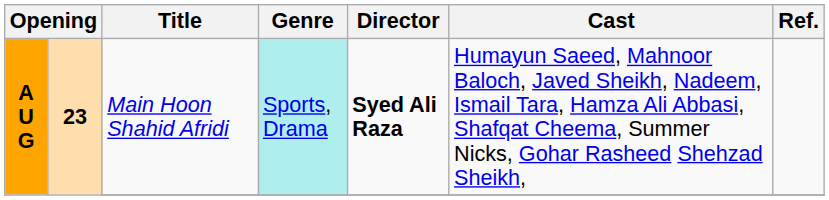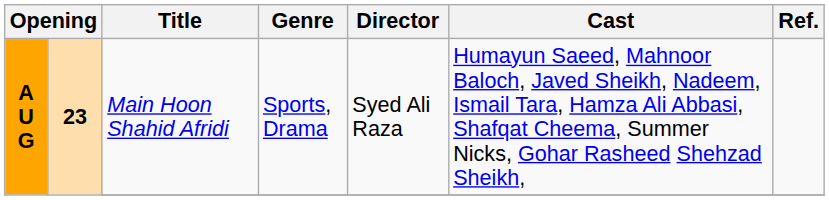A U G / Main Hoon Shahid Afridi | Genre: paleturquoise background -> no background
A U G / Main Hoon Shahid Afridi | Director: bold -> normal
